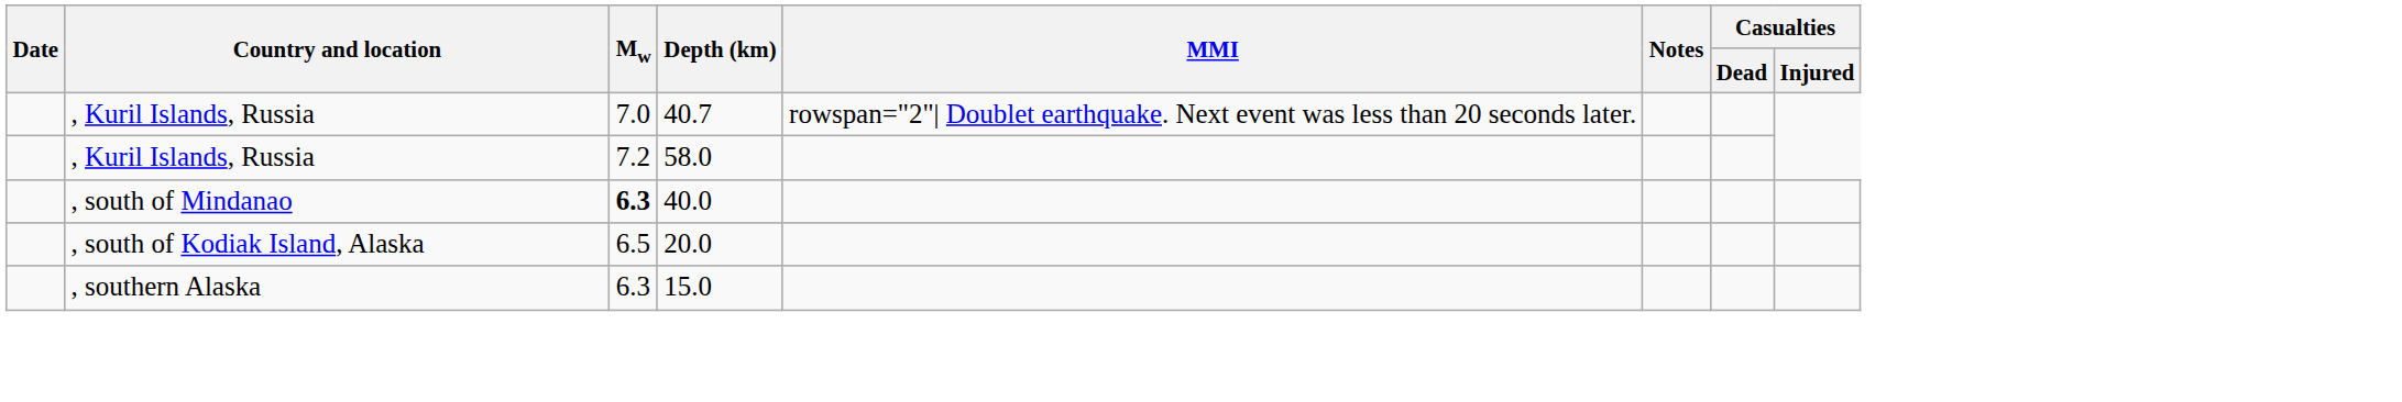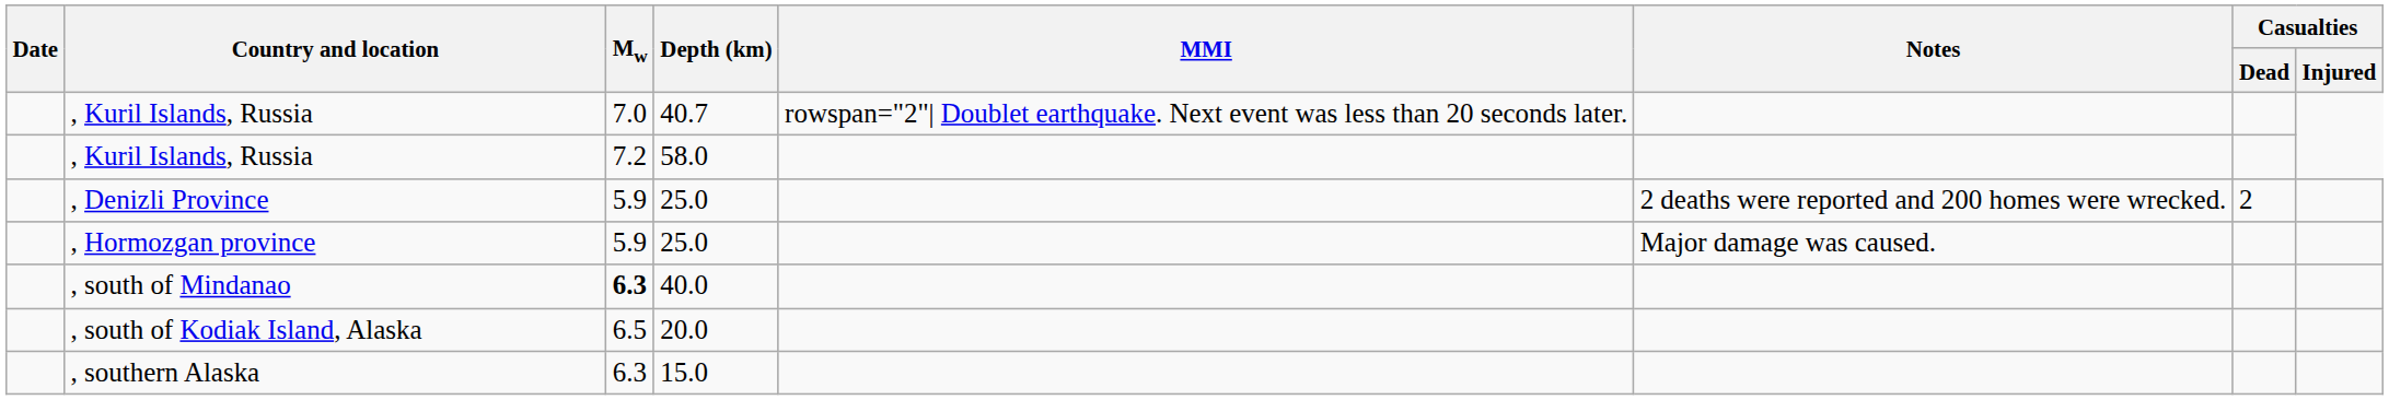+ row: , Denizli Province | 5.9 | 25.0 | 2 deaths were reported and 200 homes were wrecked. | 2
+ row: , Hormozgan province | 5.9 | 25.0 | Major damage was caused.
